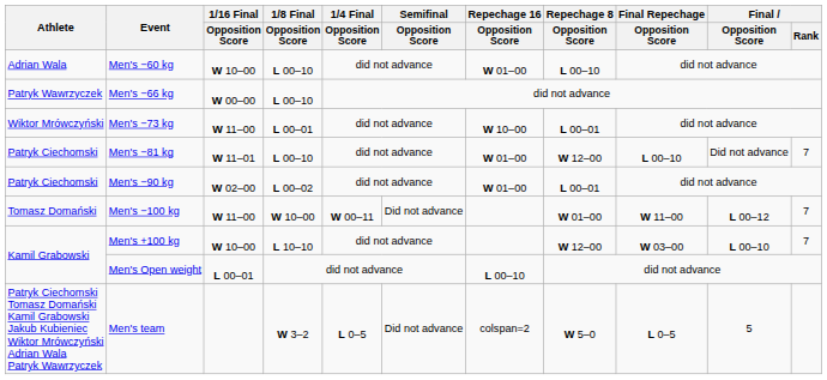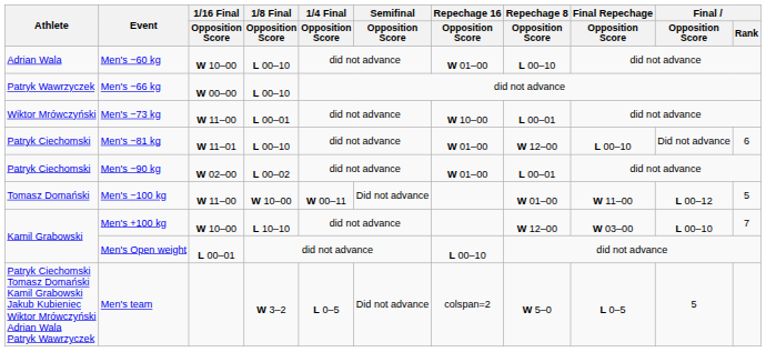Men's −81 kg | Final / Rank: 7 -> 6
Men's −100 kg | Final / Rank: 7 -> 5
